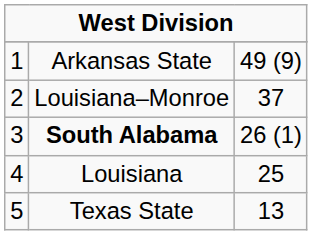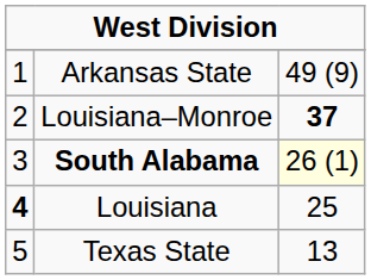Louisiana–Monroe | column 3: normal -> bold
South Alabama | column 3: no background -> lightyellow background
Louisiana | column 1: normal -> bold
